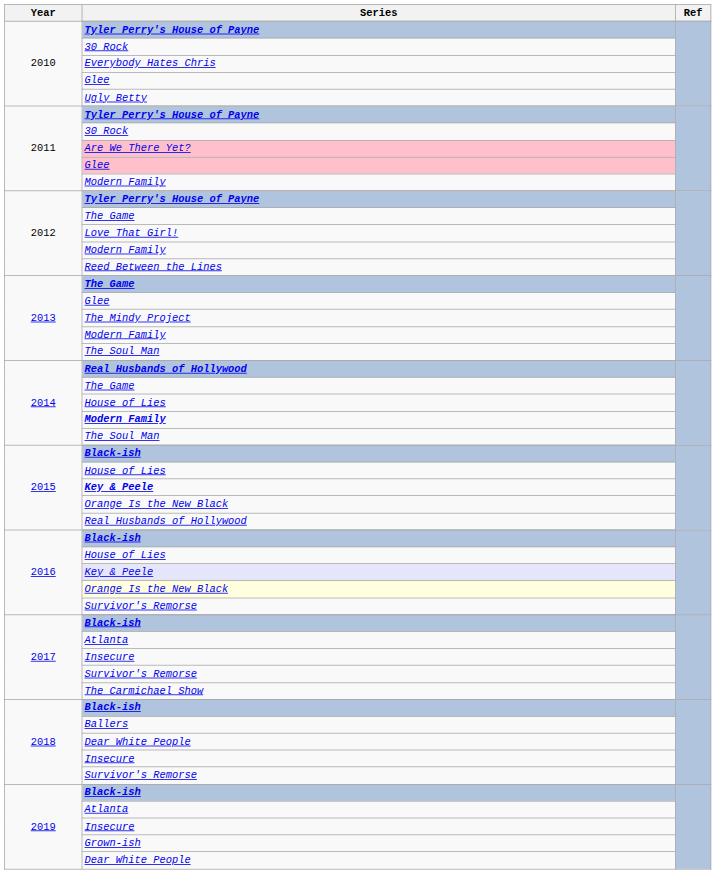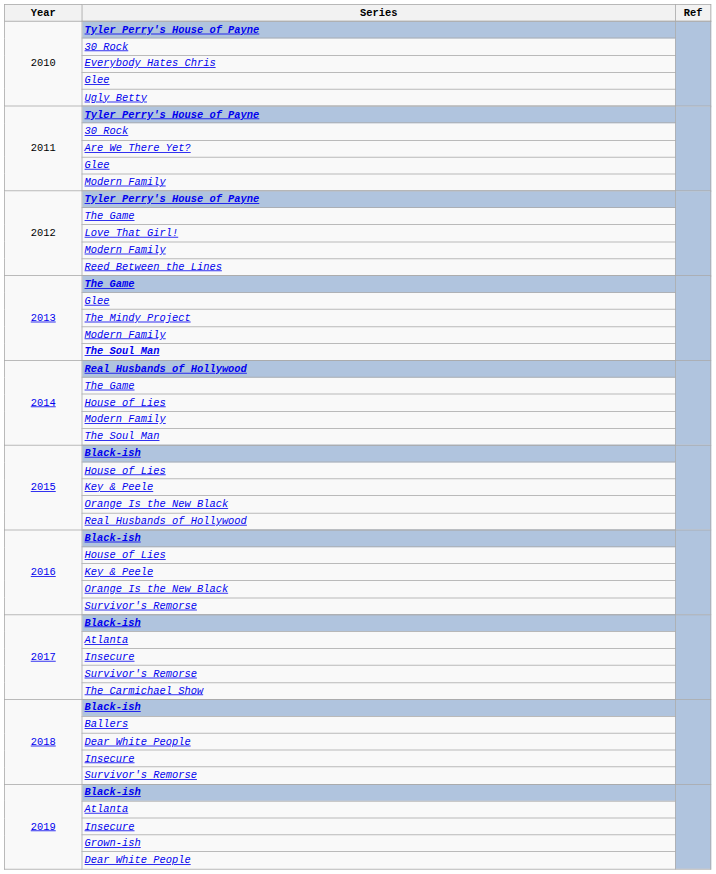Are We There Yet? | Series: pink background -> no background
2011 / Glee | Series: pink background -> no background
2013 / The Soul Man | Series: normal -> bold
2014 / Modern Family | Series: bold -> normal
2015 / Key & Peele | Series: bold -> normal
2016 / Key & Peele | Series: lavender background -> no background
2016 / Orange Is the New Black | Series: lightyellow background -> no background
